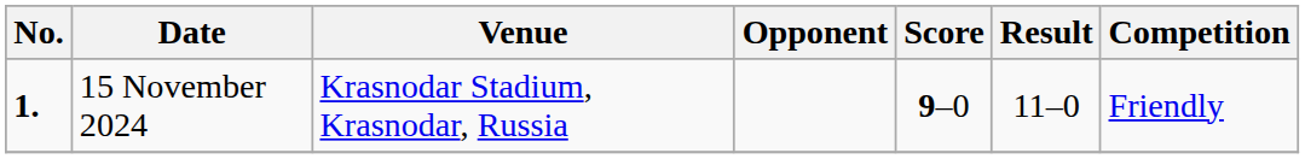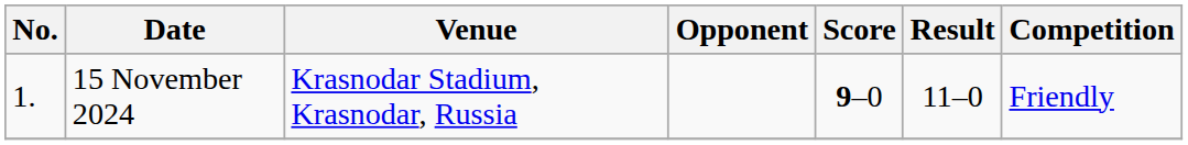15 November 2024 | No.: bold -> normal
